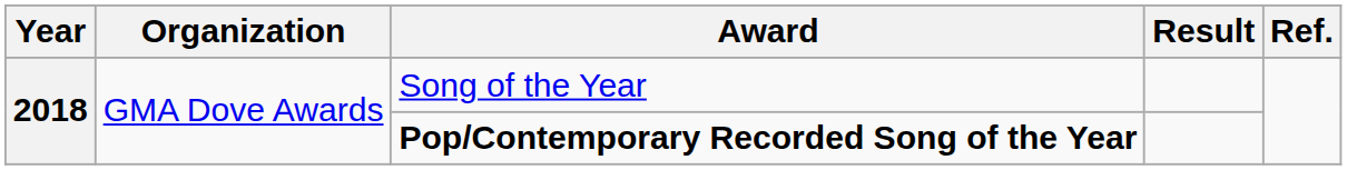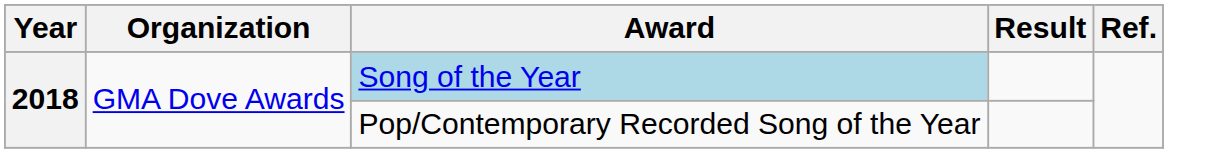Song of the Year | Award: no background -> lightblue background
Pop/Contemporary Recorded Song of the Year | Award: bold -> normal
